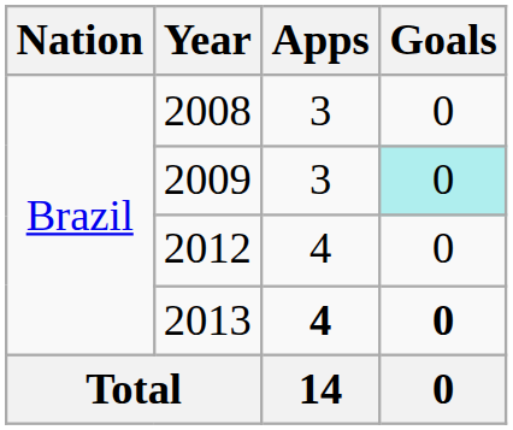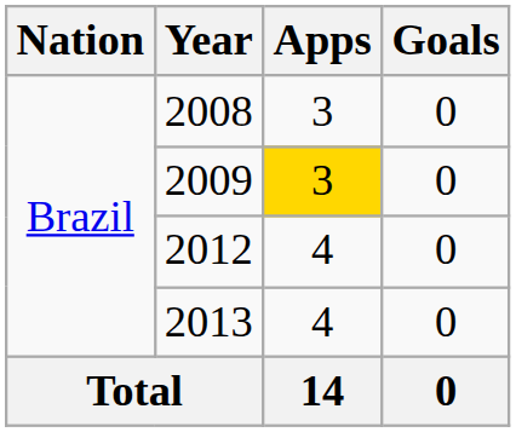2009 | Apps: no background -> gold background
2009 | Goals: paleturquoise background -> no background
2013 | Apps: bold -> normal
2013 | Goals: bold -> normal
